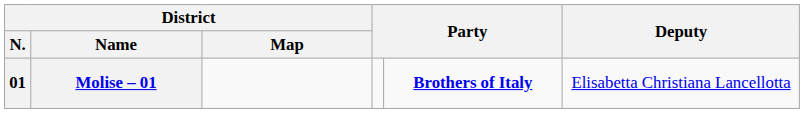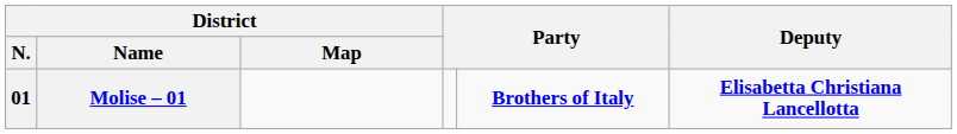Molise – 01 | Deputy: normal -> bold
